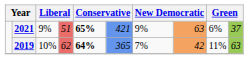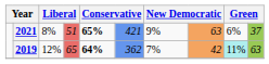2021 | column 3: 9% -> 8%
2019 | column 3: 10% -> 12%
2019 | column 4: 62 -> 65
2019 | column 6: 365 -> 362
2019 | column 9: no background -> paleturquoise background
